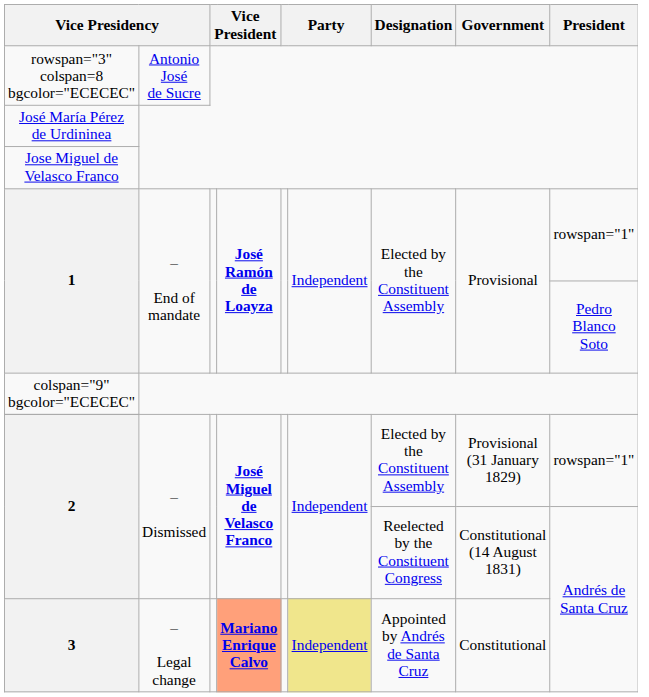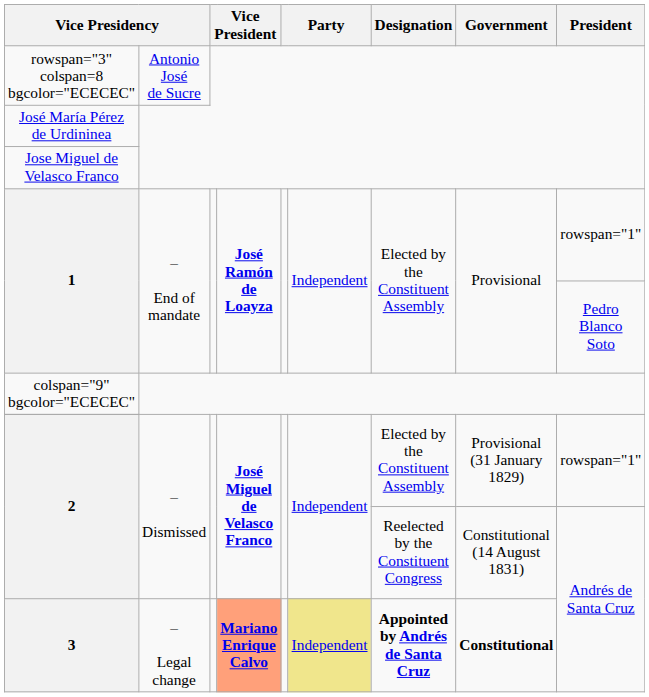3 | Designation: normal -> bold
3 | Government: normal -> bold
